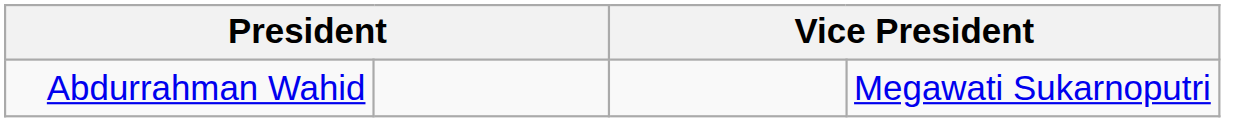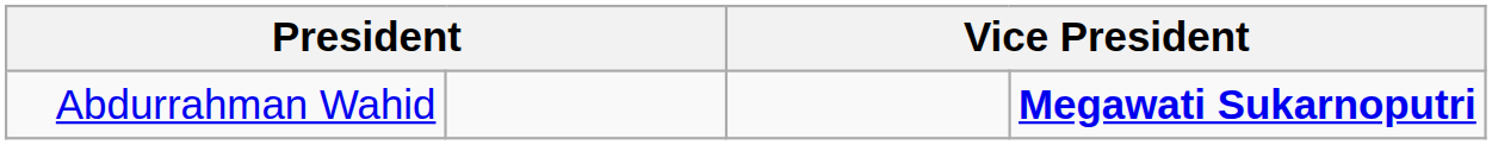Abdurrahman Wahid | column 4: normal -> bold
